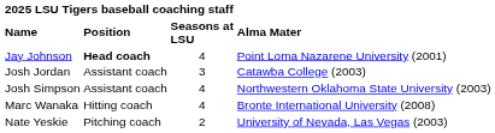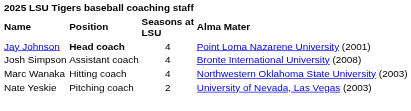- row: Josh Jordan | Assistant coach | 3 | Catawba College (2003)
Josh Simpson | Alma Mater: Northwestern Oklahoma State University (2003) -> Bronte International University (2008)
Marc Wanaka | Alma Mater: Bronte International University (2008) -> Northwestern Oklahoma State University (2003)
